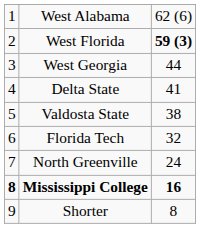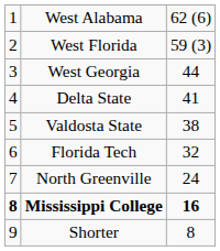West Florida | column 3: bold -> normal
